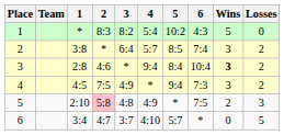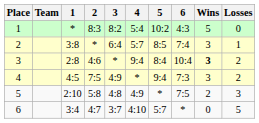row 3 | Losses: 2 -> 1
row 6 | 2: pink background -> no background
